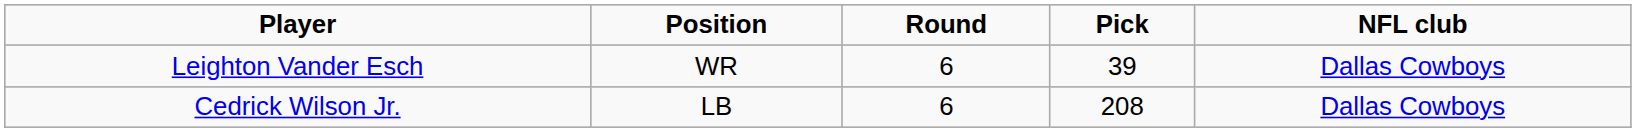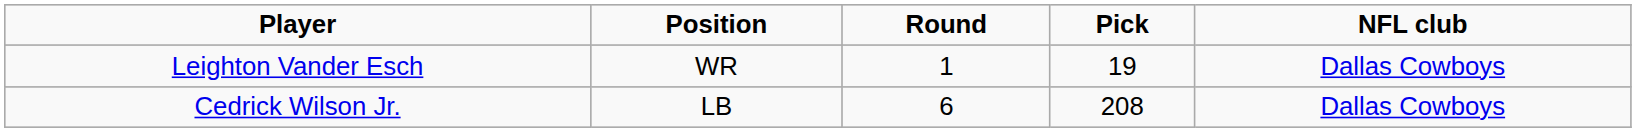Leighton Vander Esch | Round: 6 -> 1
Leighton Vander Esch | Pick: 39 -> 19
